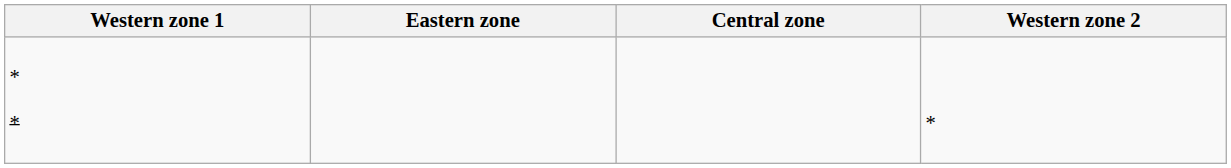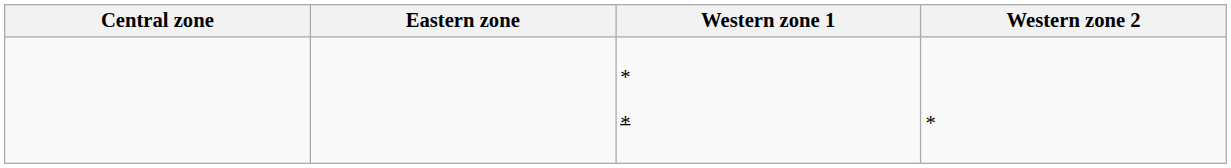columns swapped: Central zone <-> Western zone 1
